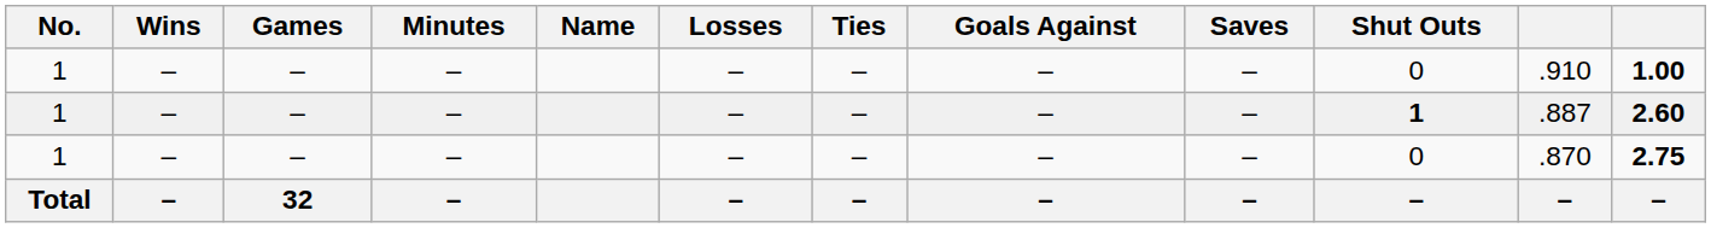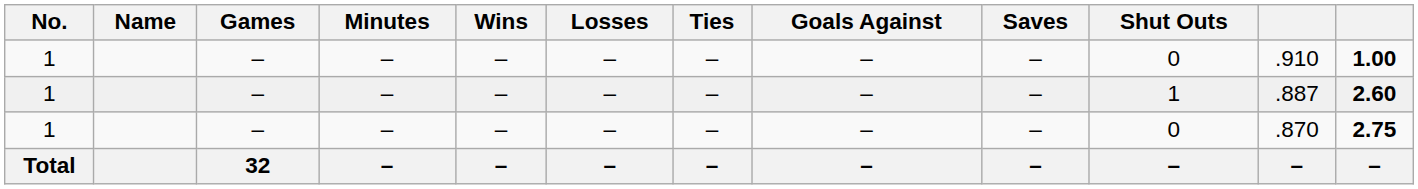columns swapped: Name <-> Wins
row 3 | Shut Outs: bold -> normal
